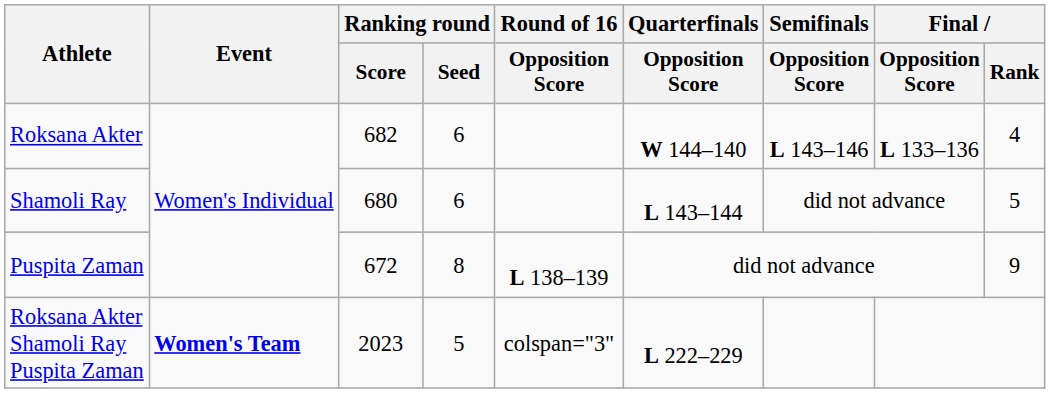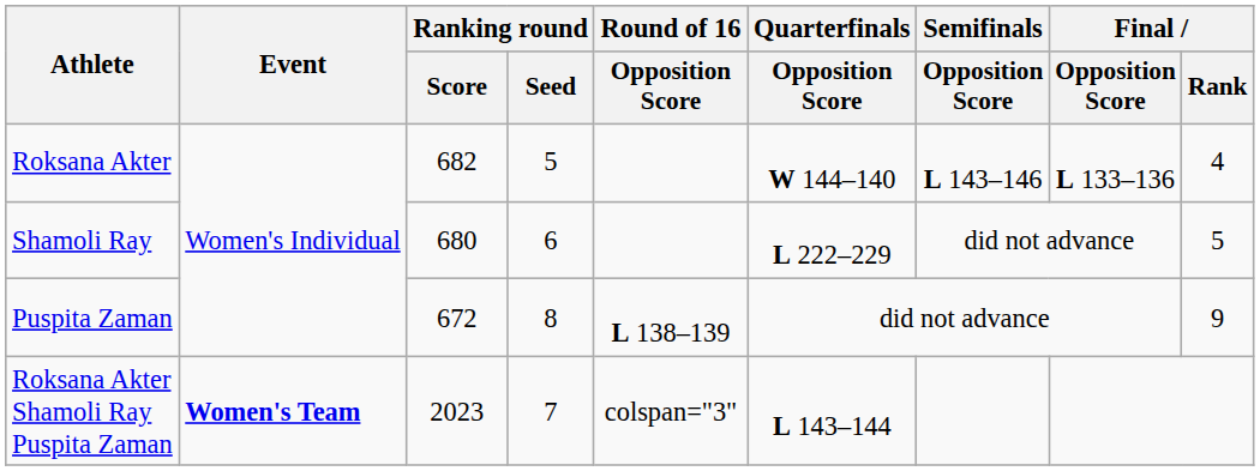Roksana Akter | Ranking round / Seed: 6 -> 5
Shamoli Ray | Quarterfinals / Opposition Score: L 143–144 -> L 222–229
Roksana Akter Shamoli Ray Puspita Zaman | Ranking round / Seed: 5 -> 7
Roksana Akter Shamoli Ray Puspita Zaman | Quarterfinals / Opposition Score: L 222–229 -> L 143–144
